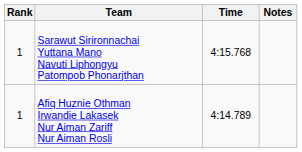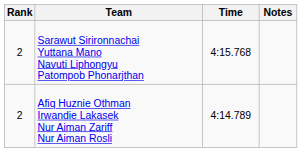row 2 | Rank: 1 -> 2
row 3 | Rank: 1 -> 2
